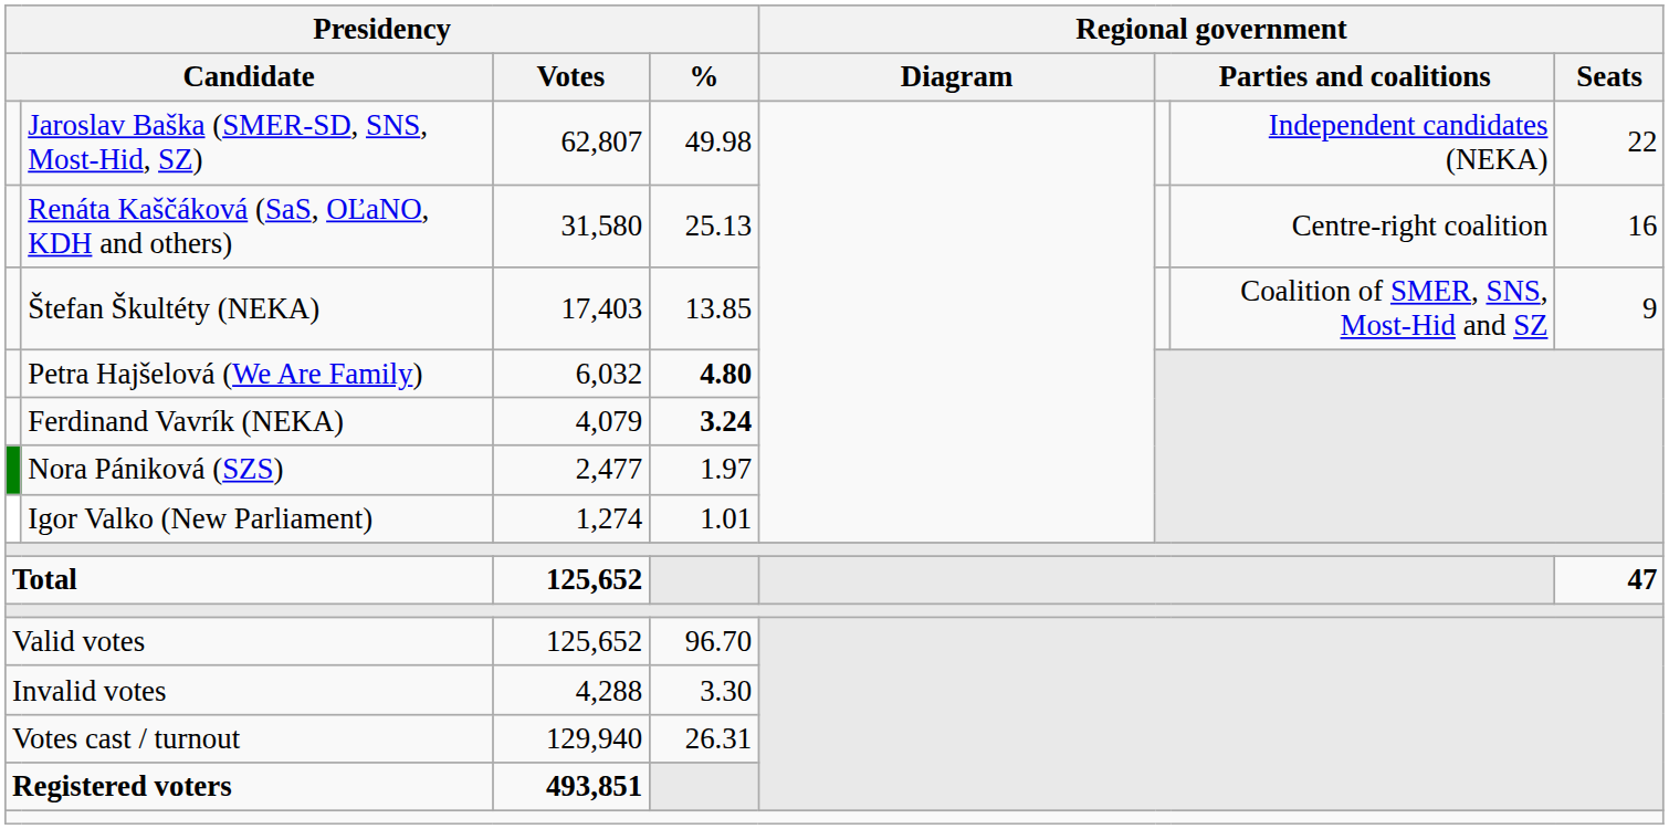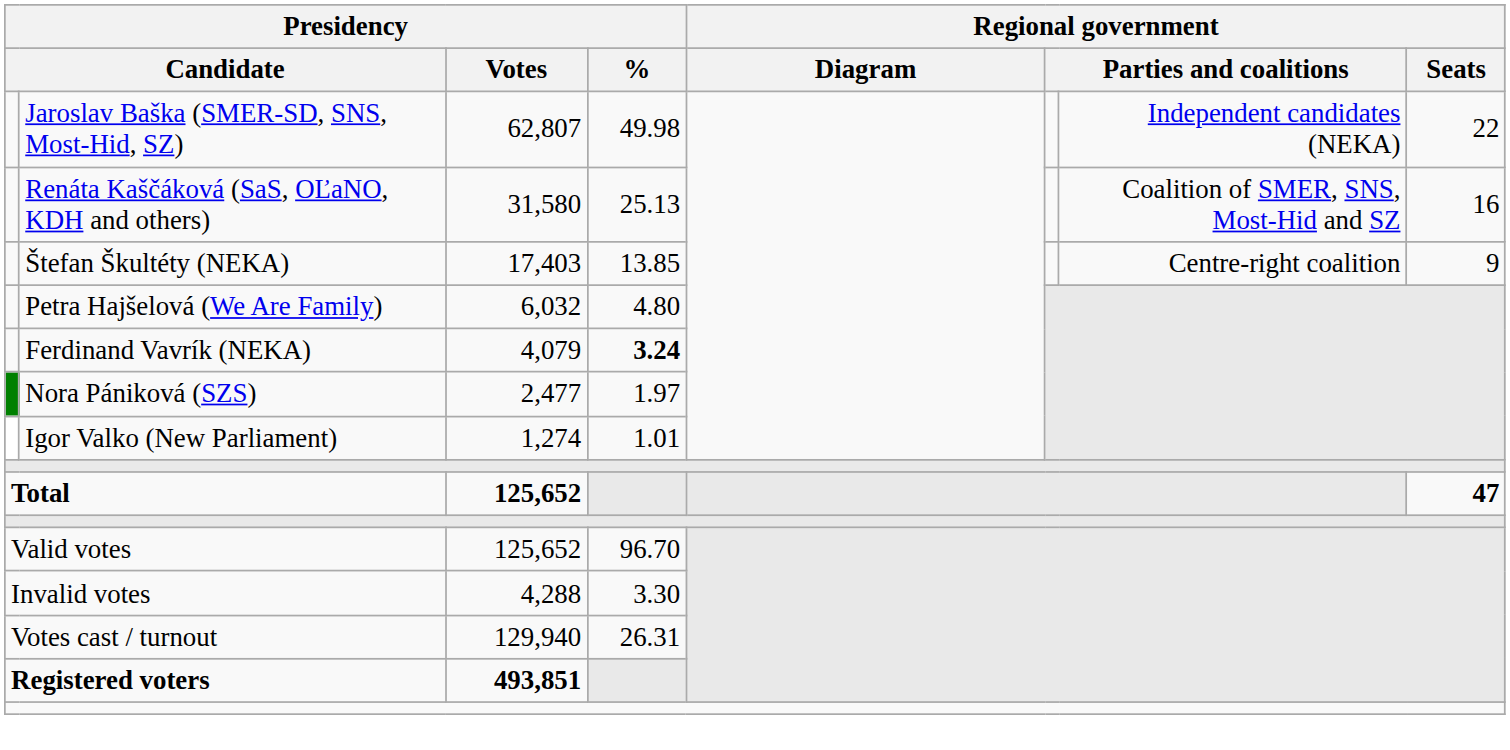Renáta Kaščáková (SaS, OĽaNO, KDH and others) | column 7: Centre-right coalition -> Coalition of SMER, SNS, Most-Hid and SZ
Štefan Škultéty (NEKA) | column 7: Coalition of SMER, SNS, Most-Hid and SZ -> Centre-right coalition
Petra Hajšelová (We Are Family) | Presidency / %: bold -> normal
